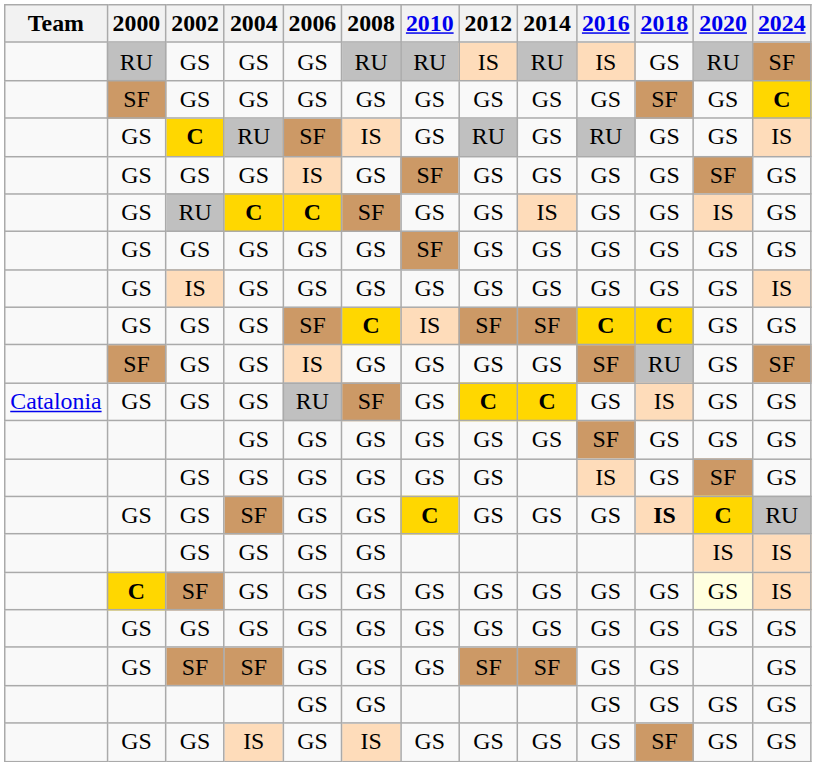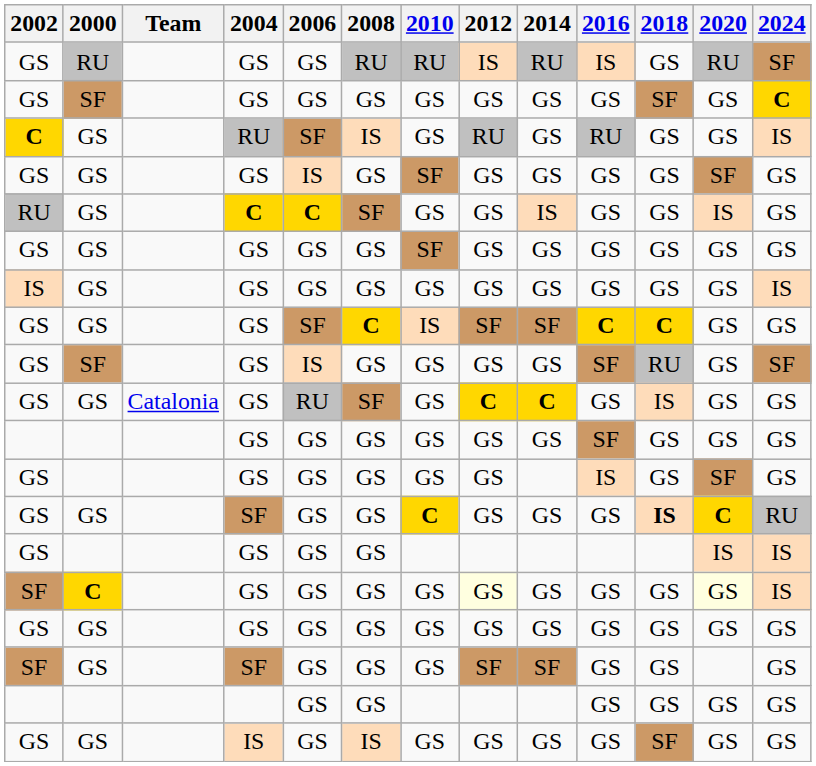columns swapped: Team <-> 2002
row 16 | 2012: no background -> lightyellow background
